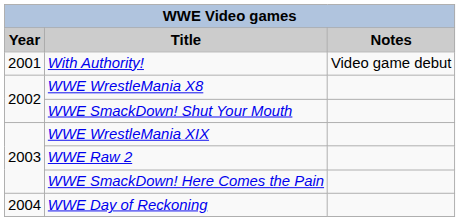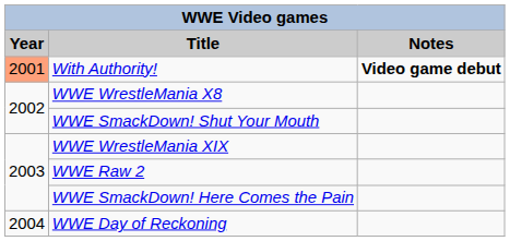With Authority! | Year: no background -> lightsalmon background
With Authority! | Notes: normal -> bold
